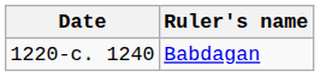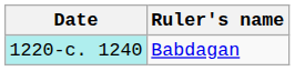Babdagan | Date: no background -> paleturquoise background
